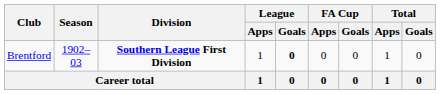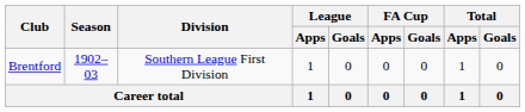Brentford | Division: bold -> normal
Brentford | League / Goals: bold -> normal
